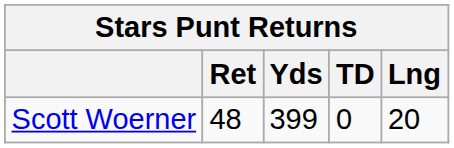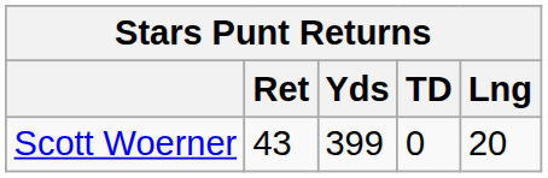Scott Woerner | Ret: 48 -> 43
